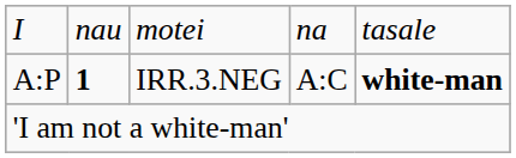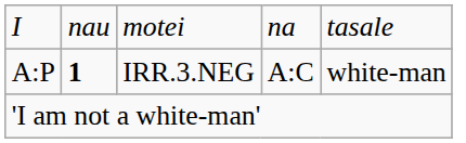A:P | column 5: bold -> normal
